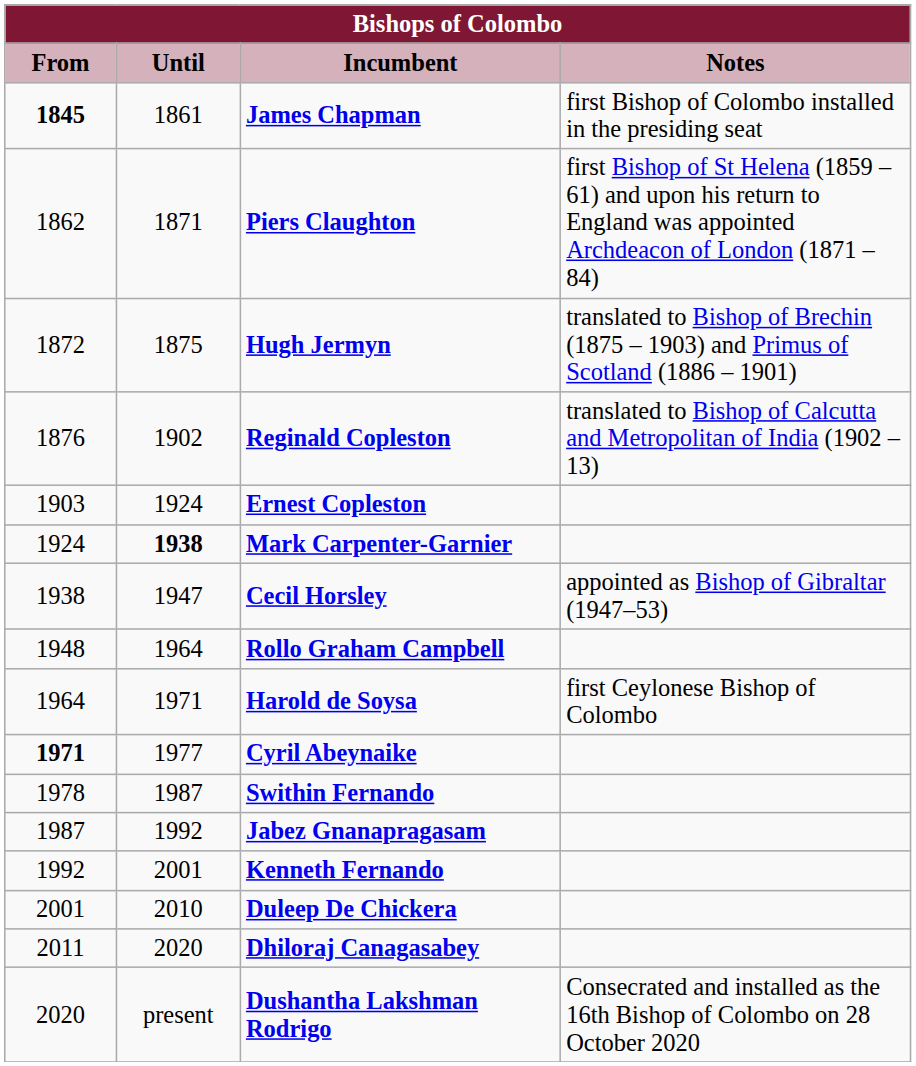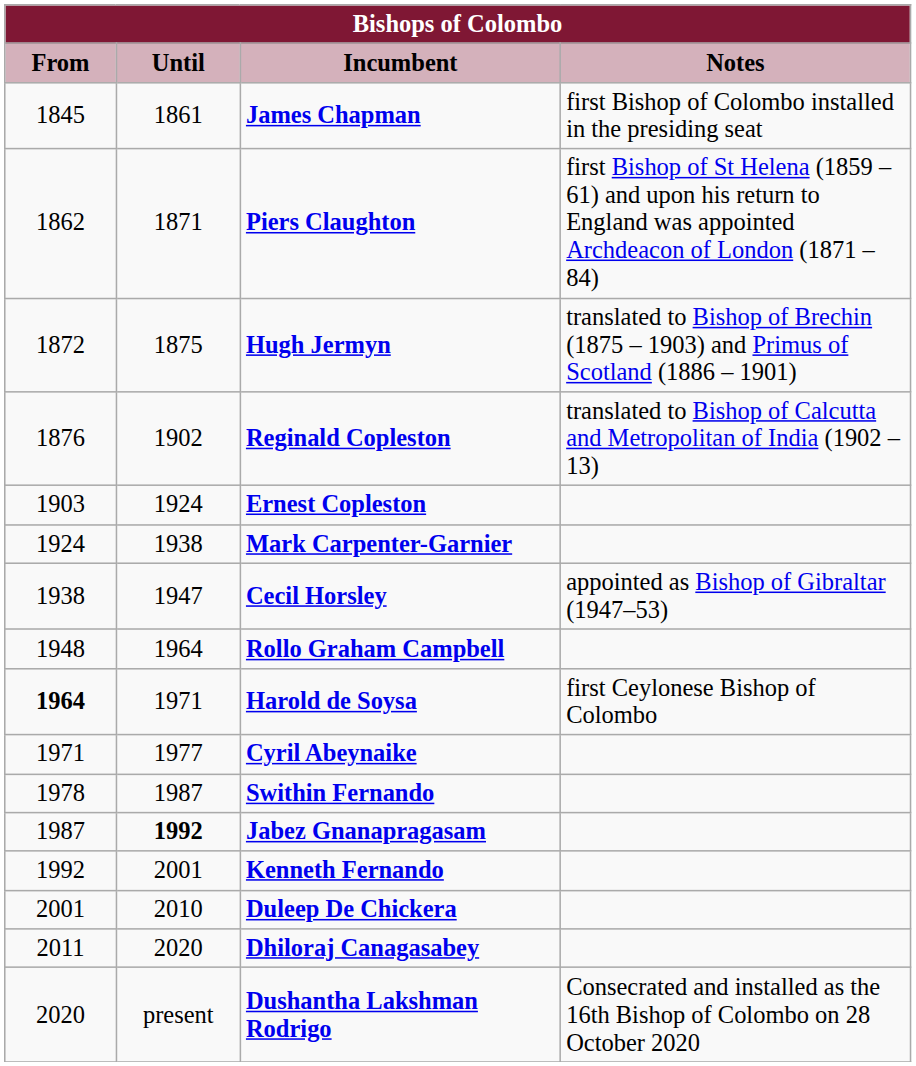James Chapman | From: bold -> normal
Mark Carpenter-Garnier | Until: bold -> normal
Harold de Soysa | From: normal -> bold
Cyril Abeynaike | From: bold -> normal
Jabez Gnanapragasam | Until: normal -> bold
